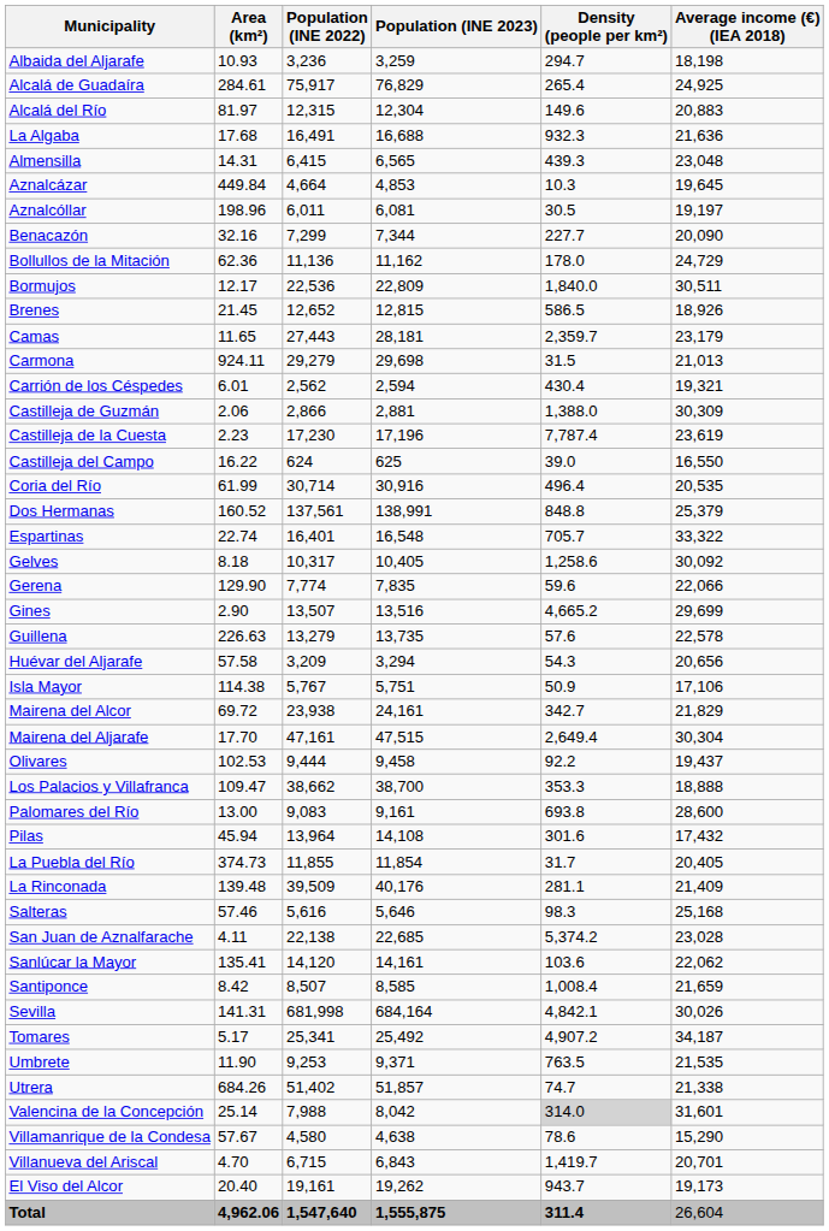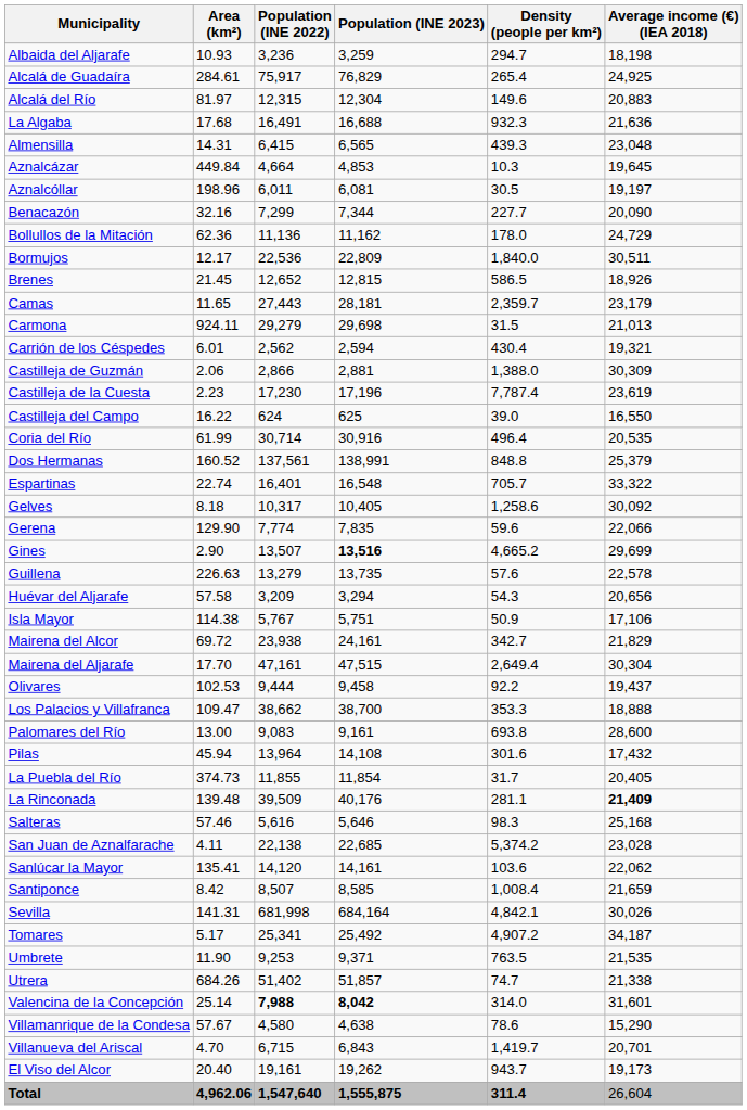Gines | Population (INE 2023): normal -> bold
La Rinconada | Average income (€) (IEA 2018): normal -> bold
Valencina de la Concepción | Population (INE 2022): normal -> bold
Valencina de la Concepción | Population (INE 2023): normal -> bold
Valencina de la Concepción | Density (people per km²): lightgrey background -> no background
